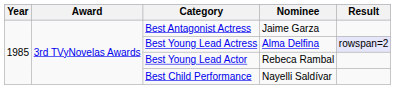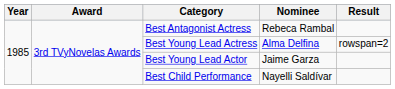Best Antagonist Actress | Nominee: Jaime Garza -> Rebeca Rambal
Best Young Lead Actress | Result: lavender background -> no background
Best Young Lead Actor | Nominee: Rebeca Rambal -> Jaime Garza
